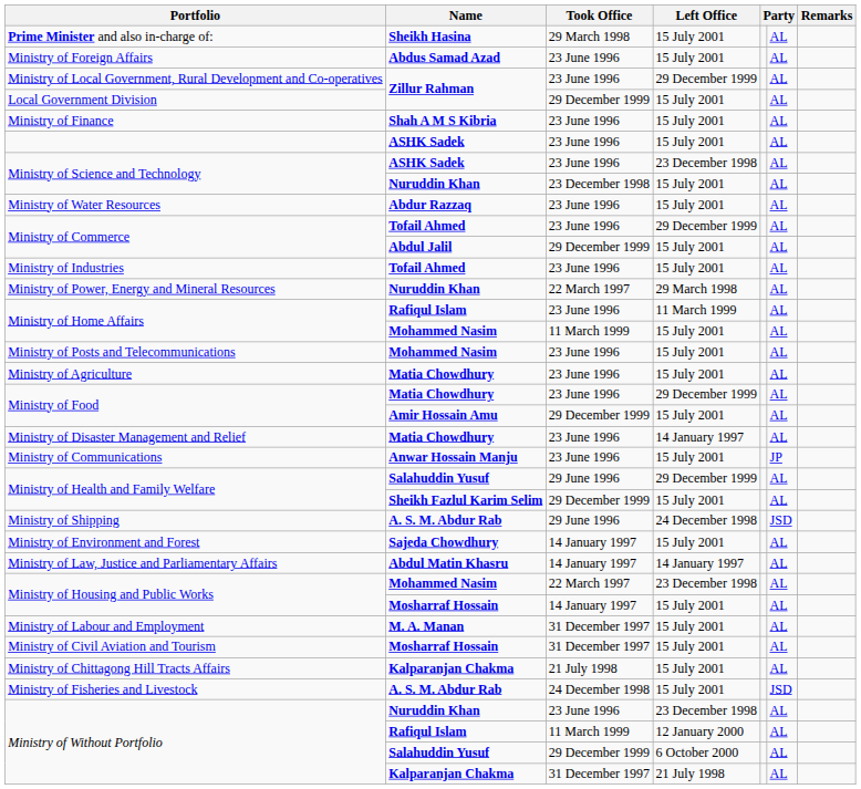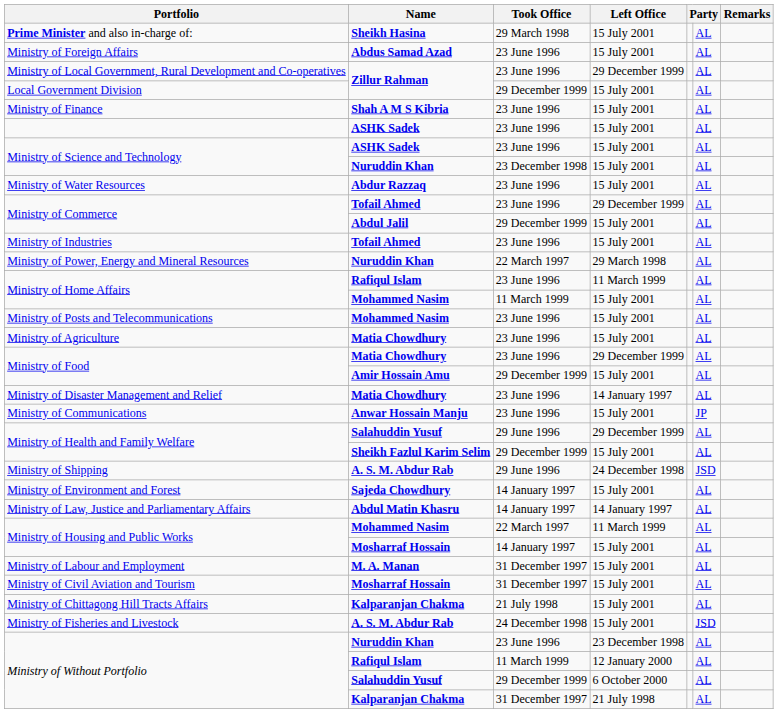Ministry of Science and Technology / ASHK Sadek | Left Office: 23 December 1998 -> 15 July 2001
Ministry of Housing and Public Works / Mohammed Nasim | Left Office: 23 December 1998 -> 11 March 1999
